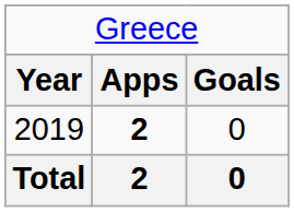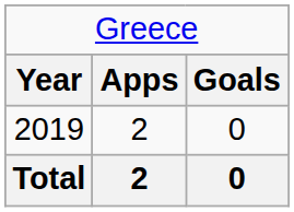2019 | column 2: bold -> normal
